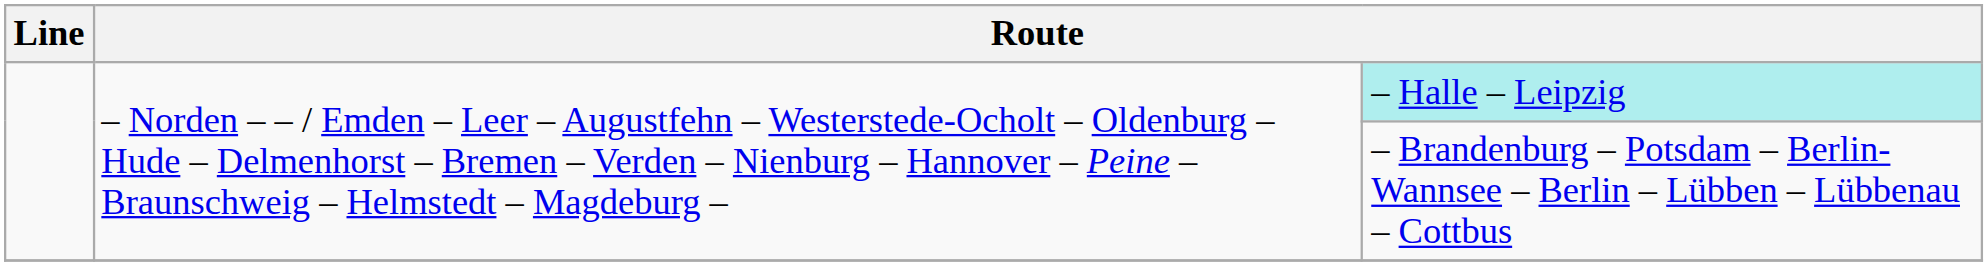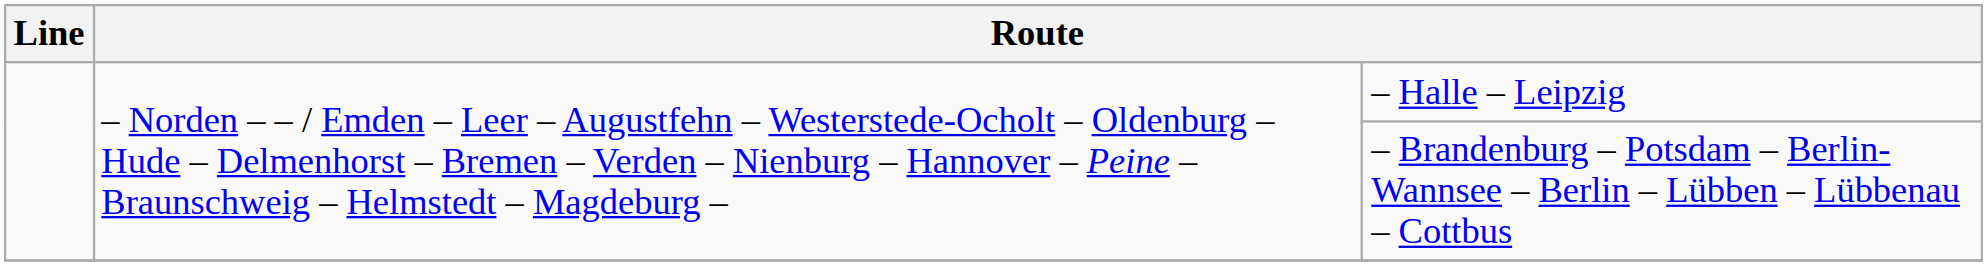– Halle – Leipzig | column 3: paleturquoise background -> no background
